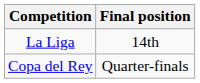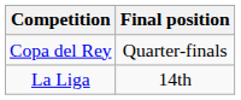rows swapped: La Liga <-> Copa del Rey
